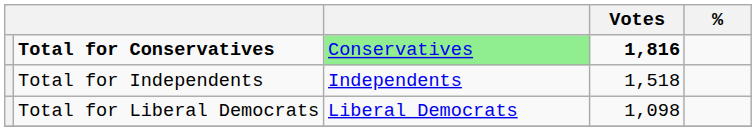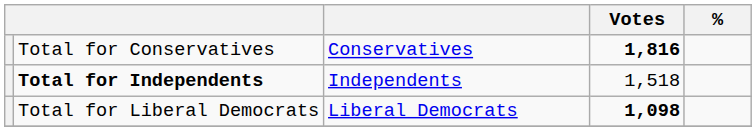row 2 | column 2: bold -> normal
row 2 | column 3: lightgreen background -> no background
row 3 | column 2: normal -> bold
row 4 | Votes: normal -> bold
